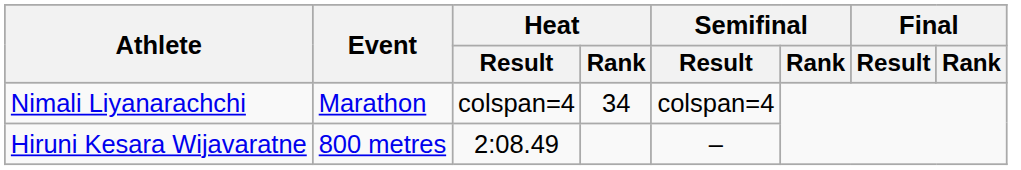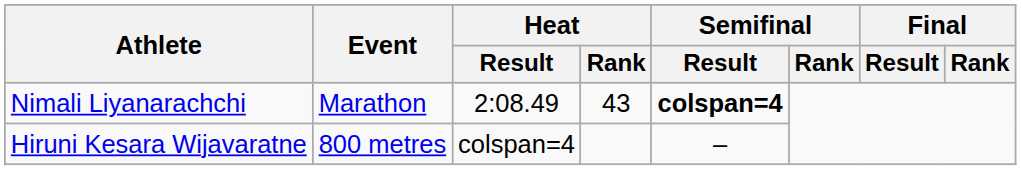Nimali Liyanarachchi | Heat / Result: colspan=4 -> 2:08.49
Nimali Liyanarachchi | Heat / Rank: 34 -> 43
Nimali Liyanarachchi | Semifinal / Result: normal -> bold
Hiruni Kesara Wijavaratne | Heat / Result: 2:08.49 -> colspan=4
